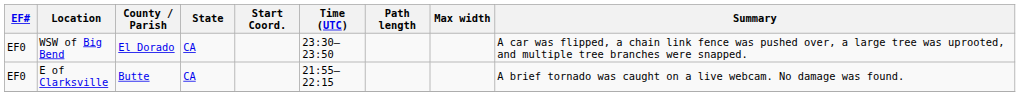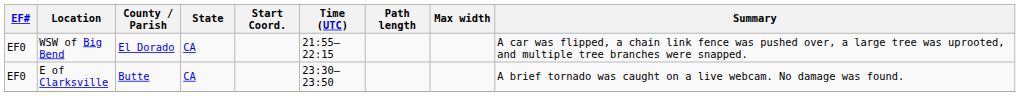WSW of Big Bend | Time (UTC): 23:30–23:50 -> 21:55–22:15
E of Clarksville | Time (UTC): 21:55–22:15 -> 23:30–23:50
